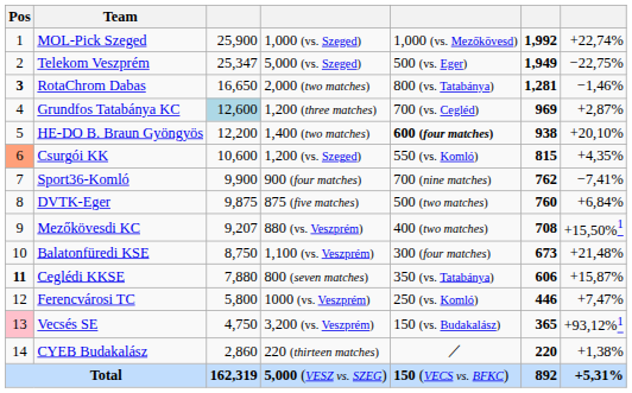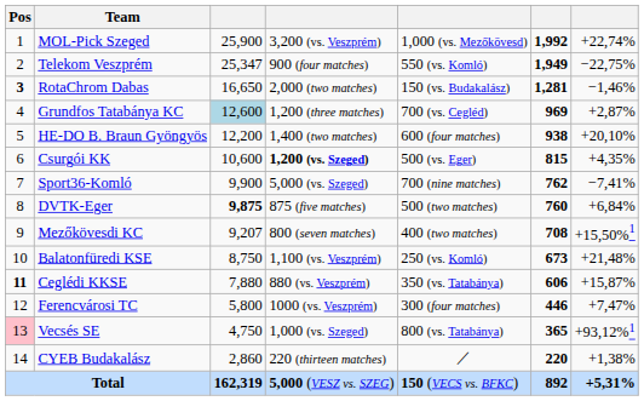MOL-Pick Szeged | column 4: 1,000 (vs. Szeged) -> 3,200 (vs. Veszprém)
Telekom Veszprém | column 4: 5,000 (vs. Szeged) -> 900 (four matches)
Telekom Veszprém | column 5: 500 (vs. Eger) -> 550 (vs. Komló)
RotaChrom Dabas | column 5: 800 (vs. Tatabánya) -> 150 (vs. Budakalász)
HE-DO B. Braun Gyöngyös | column 5: bold -> normal
Csurgói KK | Pos: lightsalmon background -> no background
Csurgói KK | column 4: normal -> bold
Csurgói KK | column 5: 550 (vs. Komló) -> 500 (vs. Eger)
Sport36-Komló | column 4: 900 (four matches) -> 5,000 (vs. Szeged)
DVTK-Eger | column 3: normal -> bold
Mezőkövesdi KC | column 4: 880 (vs. Veszprém) -> 800 (seven matches)
Balatonfüredi KSE | column 5: 300 (four matches) -> 250 (vs. Komló)
Ceglédi KKSE | column 4: 800 (seven matches) -> 880 (vs. Veszprém)
Ferencvárosi TC | column 5: 250 (vs. Komló) -> 300 (four matches)
Vecsés SE | column 4: 3,200 (vs. Veszprém) -> 1,000 (vs. Szeged)
Vecsés SE | column 5: 150 (vs. Budakalász) -> 800 (vs. Tatabánya)
